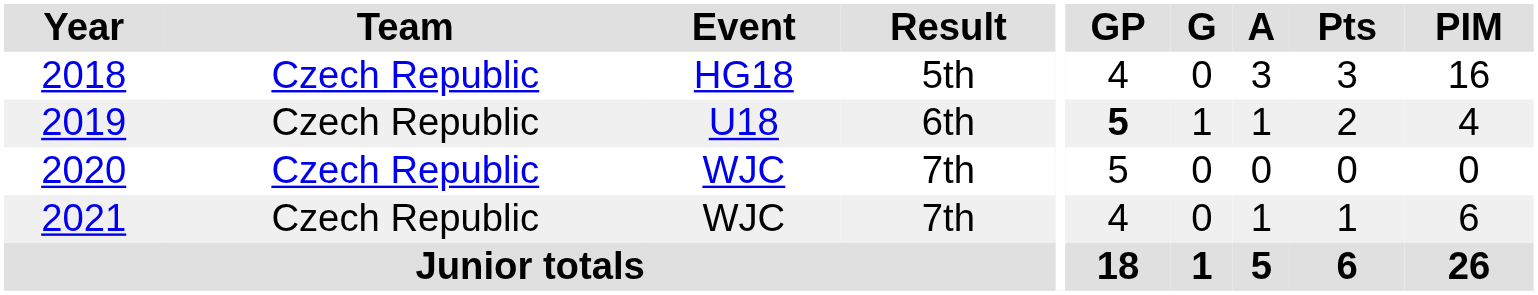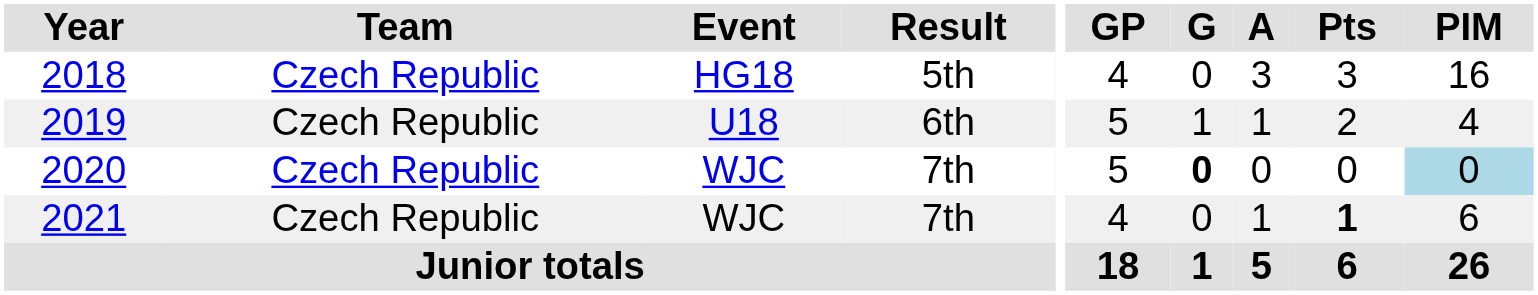2019 | GP: bold -> normal
2020 | G: normal -> bold
2020 | PIM: no background -> lightblue background
2021 | Pts: normal -> bold
